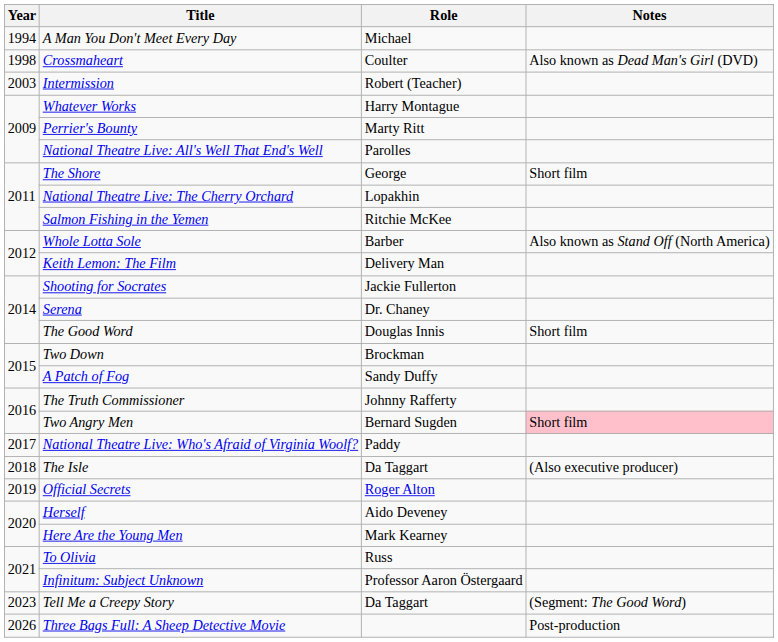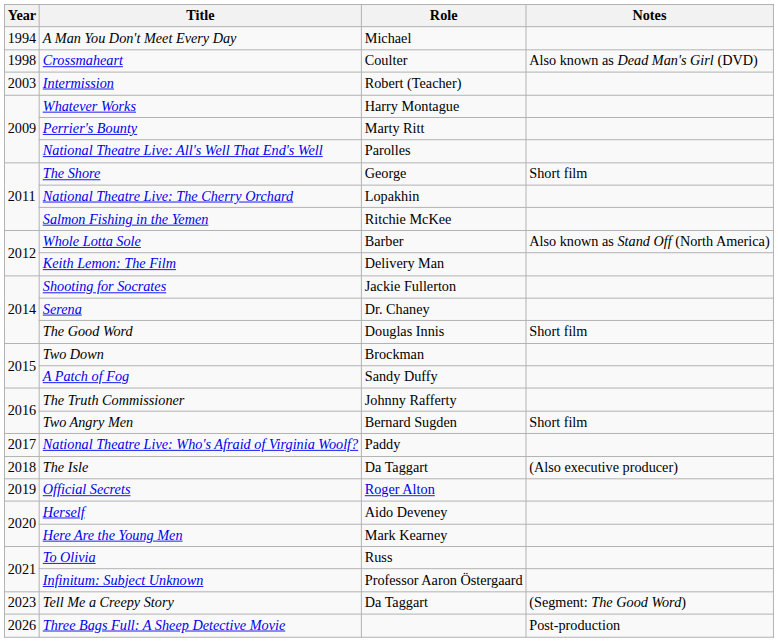Two Angry Men | Notes: pink background -> no background
